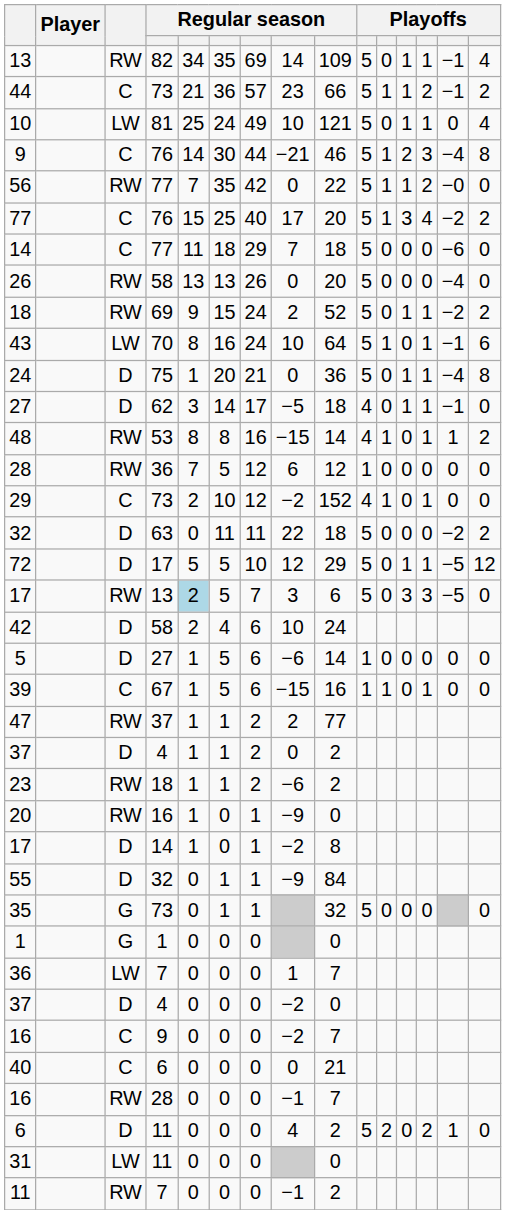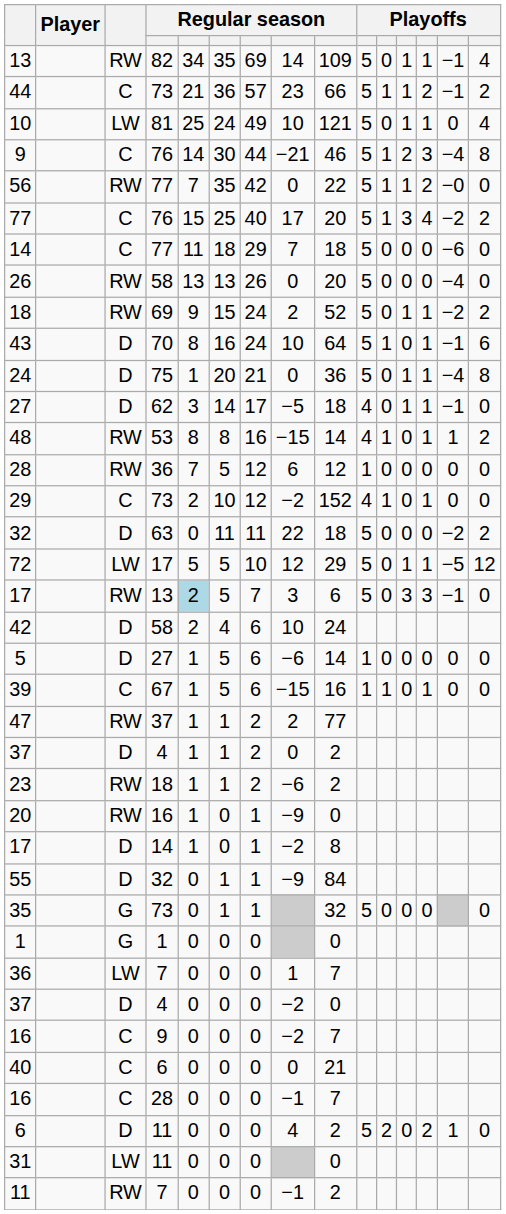43 | column 3: LW -> D
72 | column 3: D -> LW
17 / 13 | column 14: −5 -> −1
16 / 28 | column 3: RW -> C
